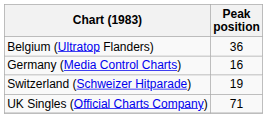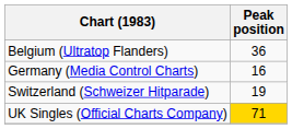UK Singles (Official Charts Company) | Peak position: no background -> gold background
